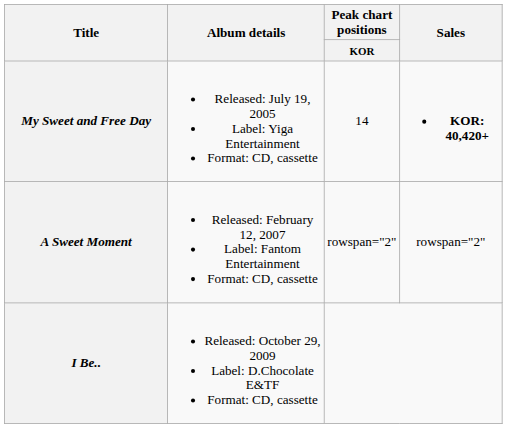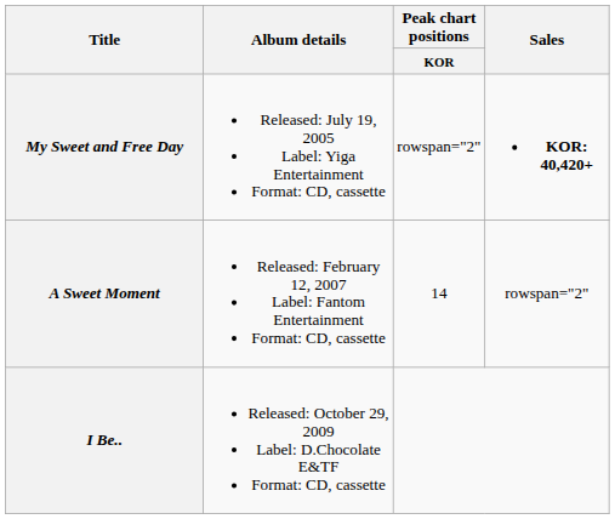My Sweet and Free Day | Peak chart positions / KOR: 14 -> rowspan="2"
A Sweet Moment | Peak chart positions / KOR: rowspan="2" -> 14
